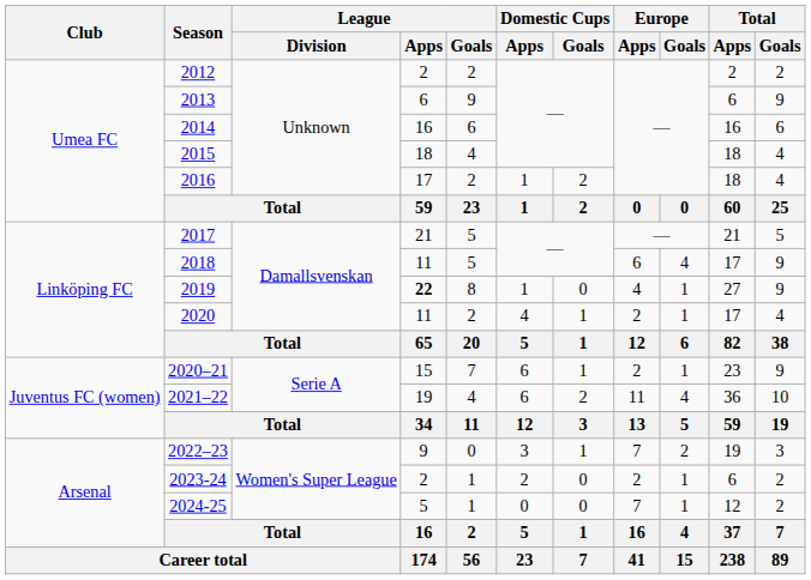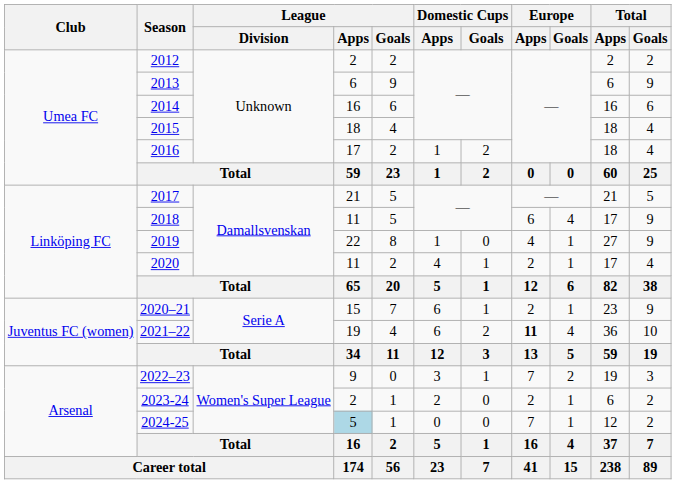2019 | League / Apps: bold -> normal
2021–22 | Europe / Apps: normal -> bold
2024-25 | League / Apps: no background -> lightblue background
